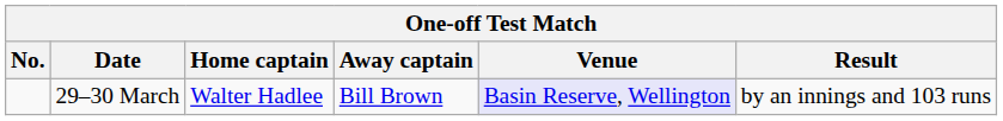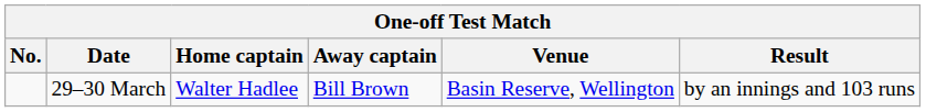29–30 March | Venue: lavender background -> no background
